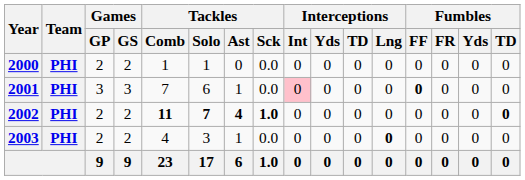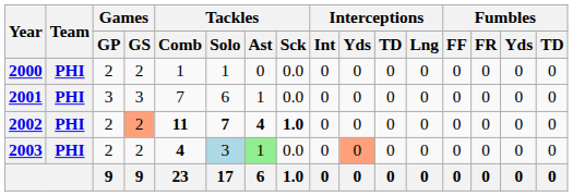2001 | Interceptions / Int: pink background -> no background
2001 | Fumbles / FF: bold -> normal
2002 | Games / GS: no background -> lightsalmon background
2002 | Fumbles / TD: bold -> normal
2003 | Tackles / Comb: normal -> bold
2003 | Tackles / Solo: no background -> lightblue background
2003 | Tackles / Ast: no background -> lightgreen background
2003 | Interceptions / Yds: no background -> lightsalmon background
2003 | Interceptions / Lng: bold -> normal
